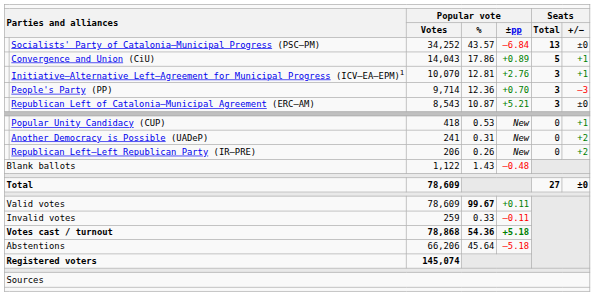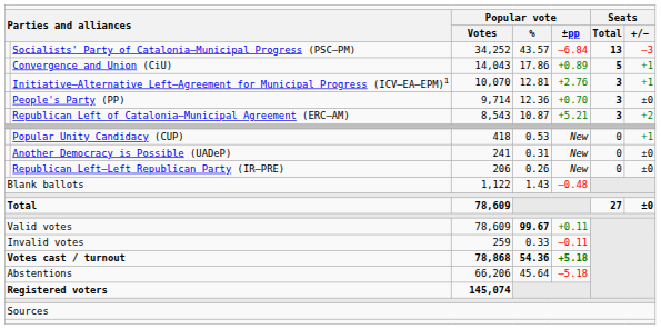Socialists' Party of Catalonia–Municipal Progress (PSC–PM) | column 7: ±0 -> –3
People's Party (PP) | column 7: –3 -> ±0
Republican Left of Catalonia–Municipal Agreement (ERC–AM) | column 7: ±0 -> +2
Another Democracy is Possible (UADeP) | column 7: +2 -> ±0
Republican Left–Left Republican Party (IR–PRE) | column 7: +2 -> ±0
